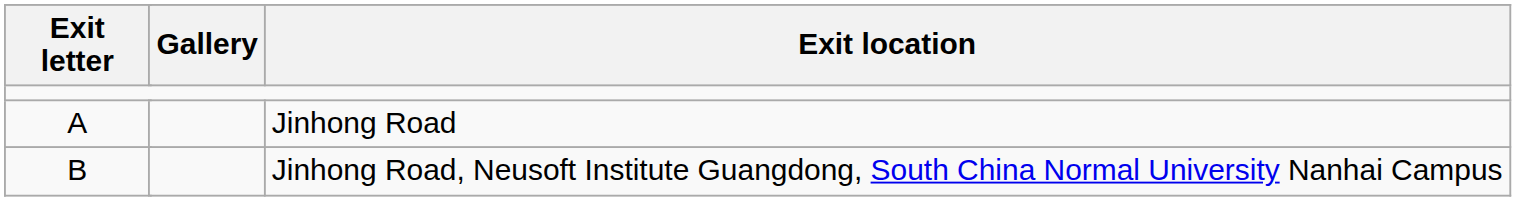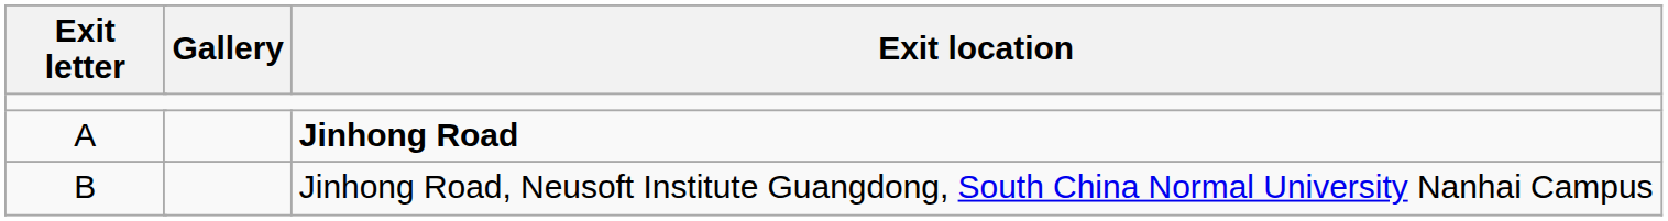Jinhong Road | Exit location: normal -> bold
